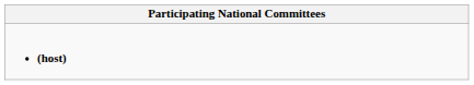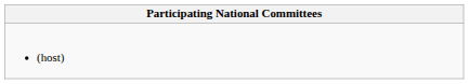row 2 | column 1: bold -> normal
